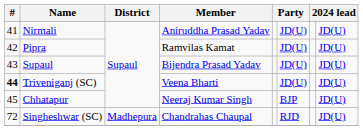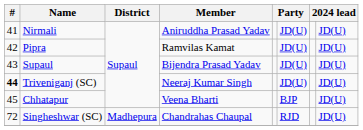Triveniganj (SC) | Member: Veena Bharti -> Neeraj Kumar Singh
Chhatapur | Member: Neeraj Kumar Singh -> Veena Bharti
